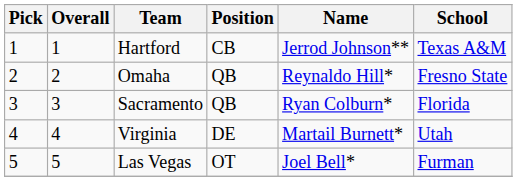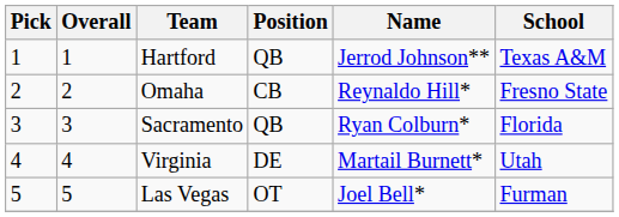Hartford | Position: CB -> QB
Omaha | Position: QB -> CB
